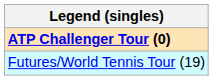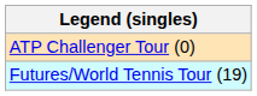row 2 | column 1: bold -> normal
